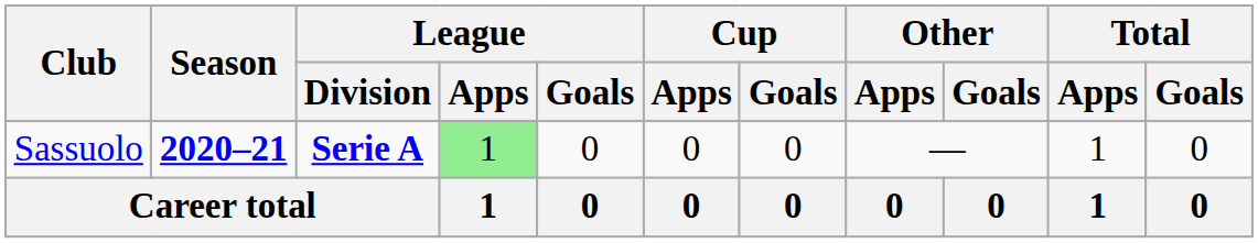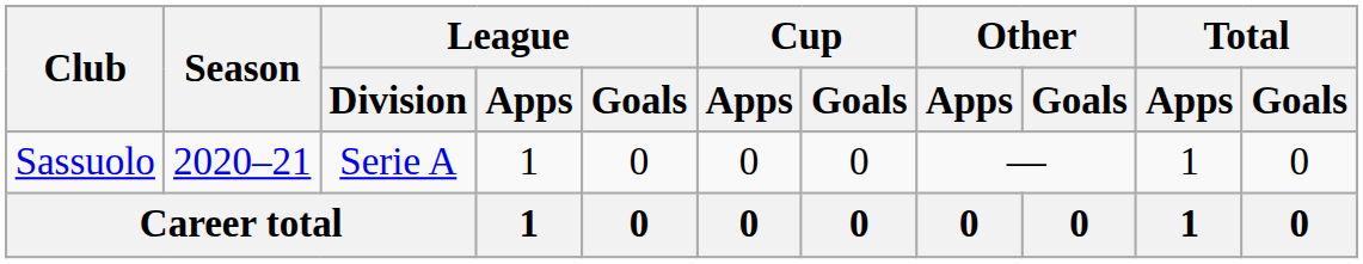Sassuolo | Season: bold -> normal
Sassuolo | League / Division: bold -> normal
Sassuolo | League / Apps: lightgreen background -> no background
